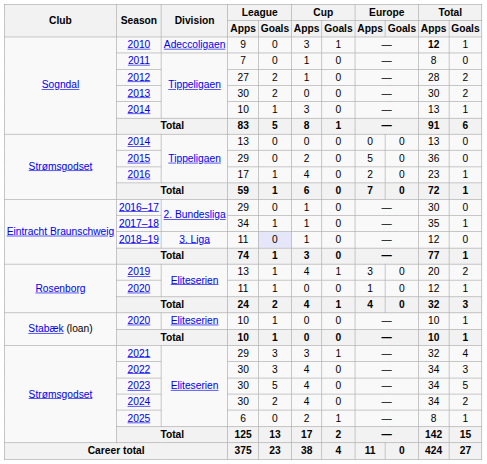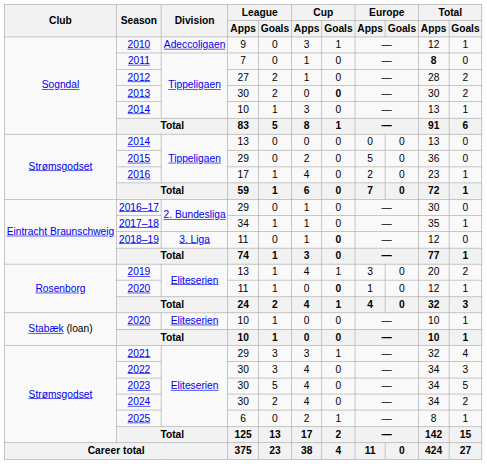2010 | Total / Apps: bold -> normal
2011 | Total / Apps: normal -> bold
2013 | Cup / Goals: normal -> bold
2018–19 | League / Goals: lavender background -> no background
2018–19 | Cup / Goals: normal -> bold
2020 / 11 | Cup / Goals: normal -> bold
